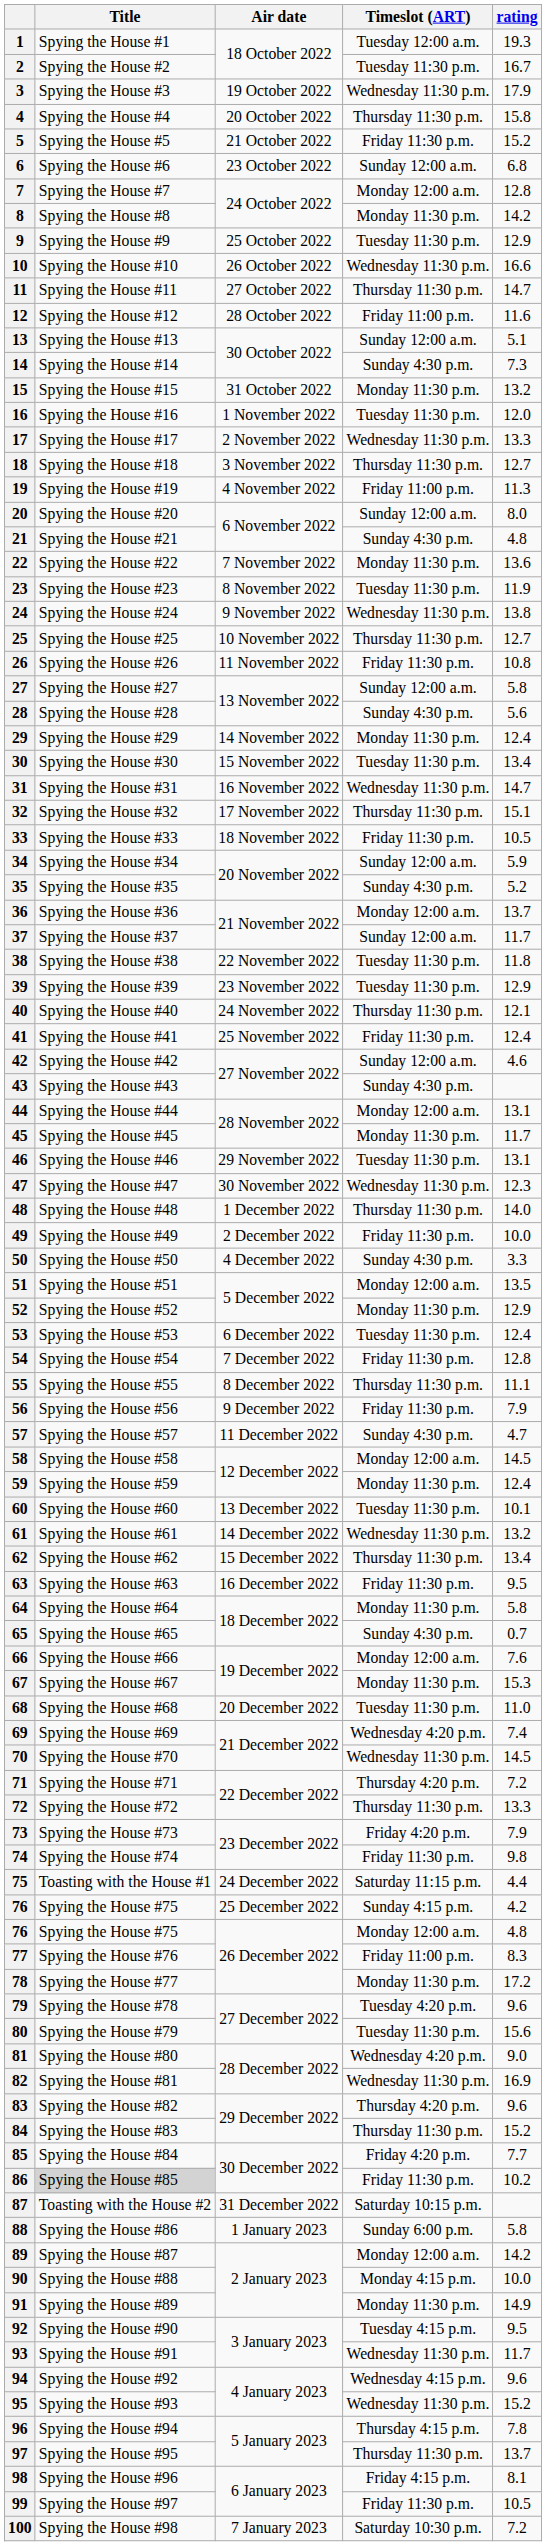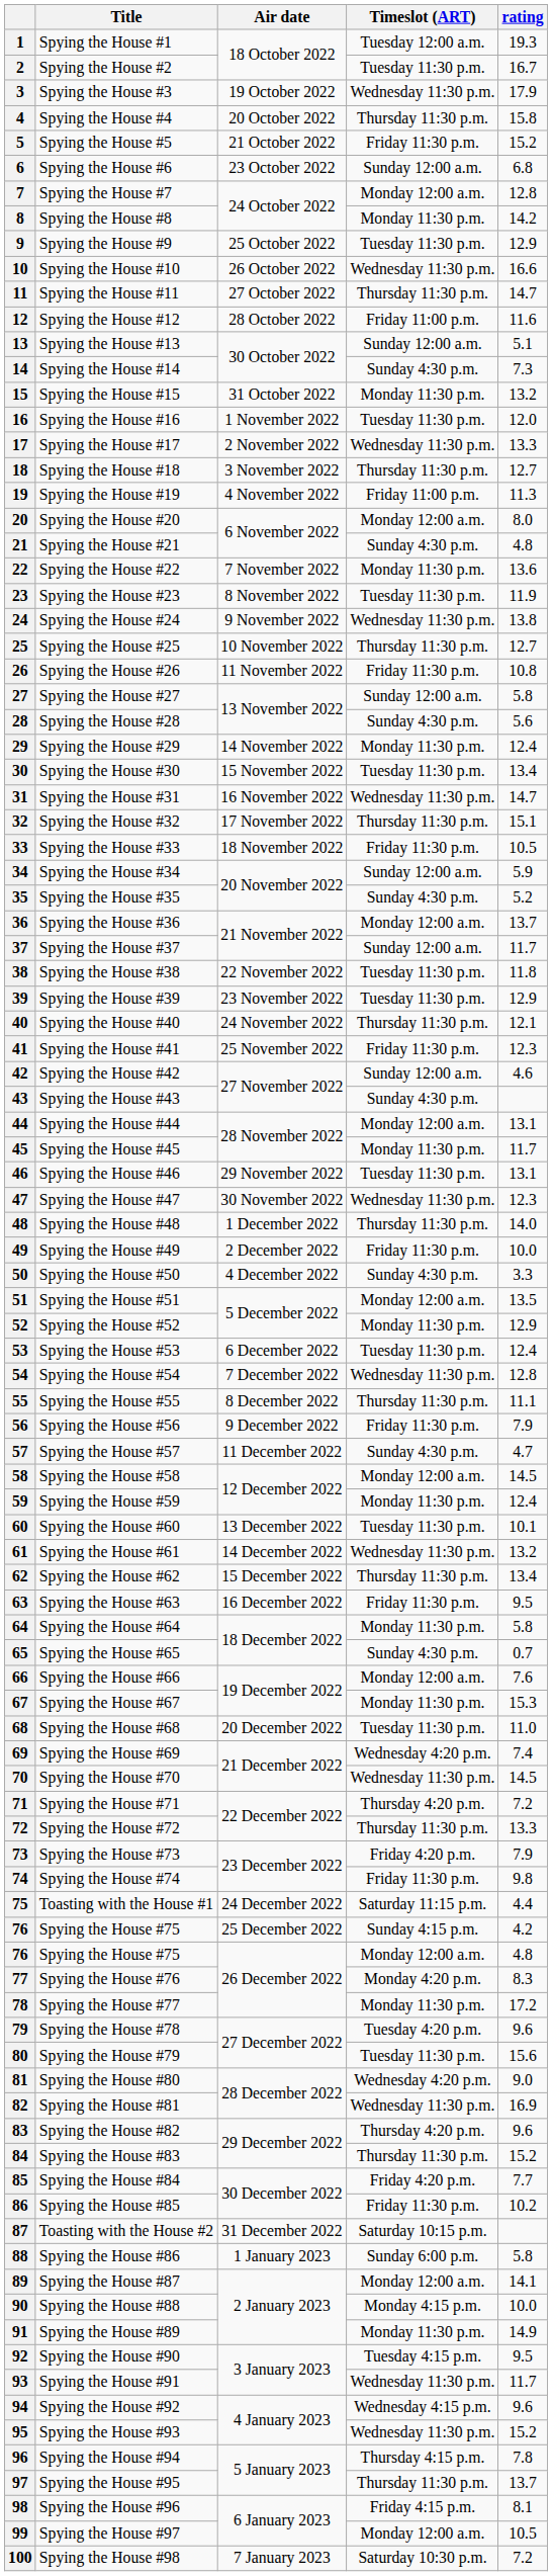20 | Timeslot (ART): Sunday 12:00 a.m. -> Monday 12:00 a.m.
41 | rating: 12.4 -> 12.3
54 | Timeslot (ART): Friday 11:30 p.m. -> Wednesday 11:30 p.m.
77 | Timeslot (ART): Friday 11:00 p.m. -> Monday 4:20 p.m.
86 | Title: lightgrey background -> no background
89 | rating: 14.2 -> 14.1
99 | Timeslot (ART): Friday 11:30 p.m. -> Monday 12:00 a.m.
